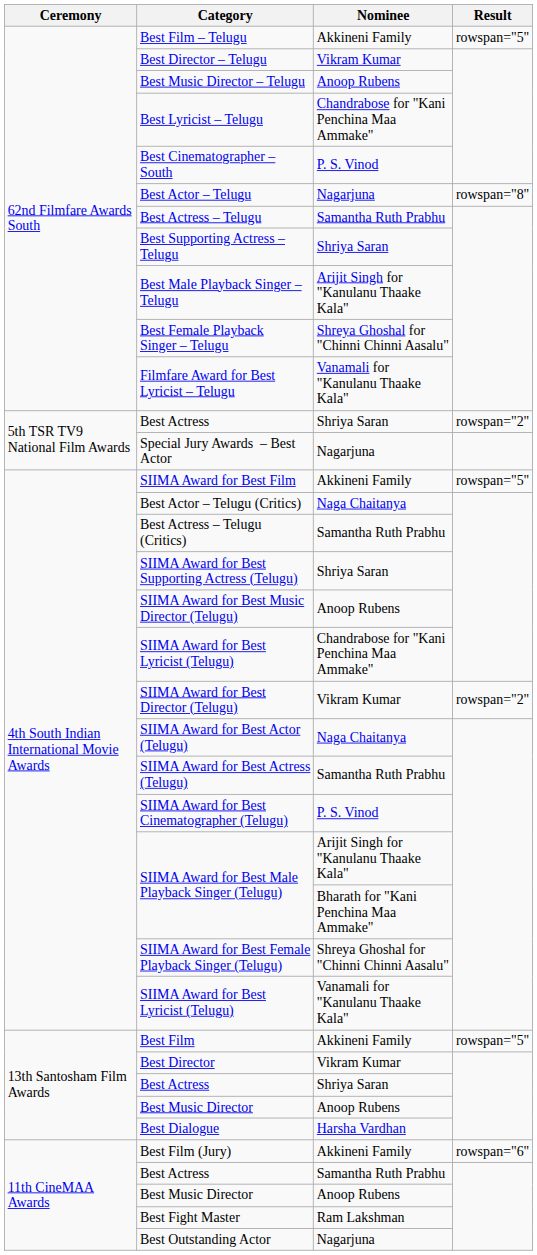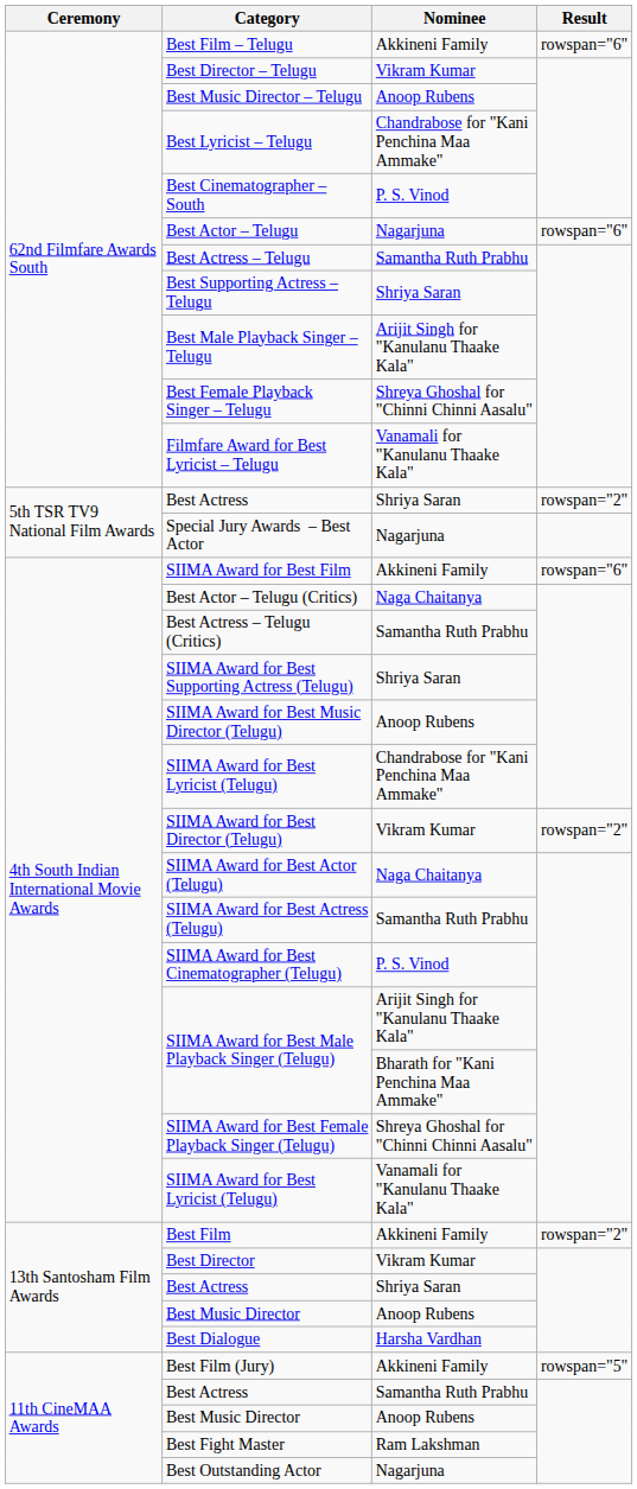Best Film – Telugu | Result: rowspan="5" -> rowspan="6"
Best Actor – Telugu | Result: rowspan="8" -> rowspan="6"
SIIMA Award for Best Film | Result: rowspan="5" -> rowspan="6"
Best Film | Result: rowspan="5" -> rowspan="2"
Best Film (Jury) | Result: rowspan="6" -> rowspan="5"
